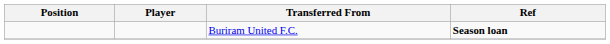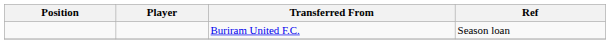Buriram United F.C. | Ref: bold -> normal
